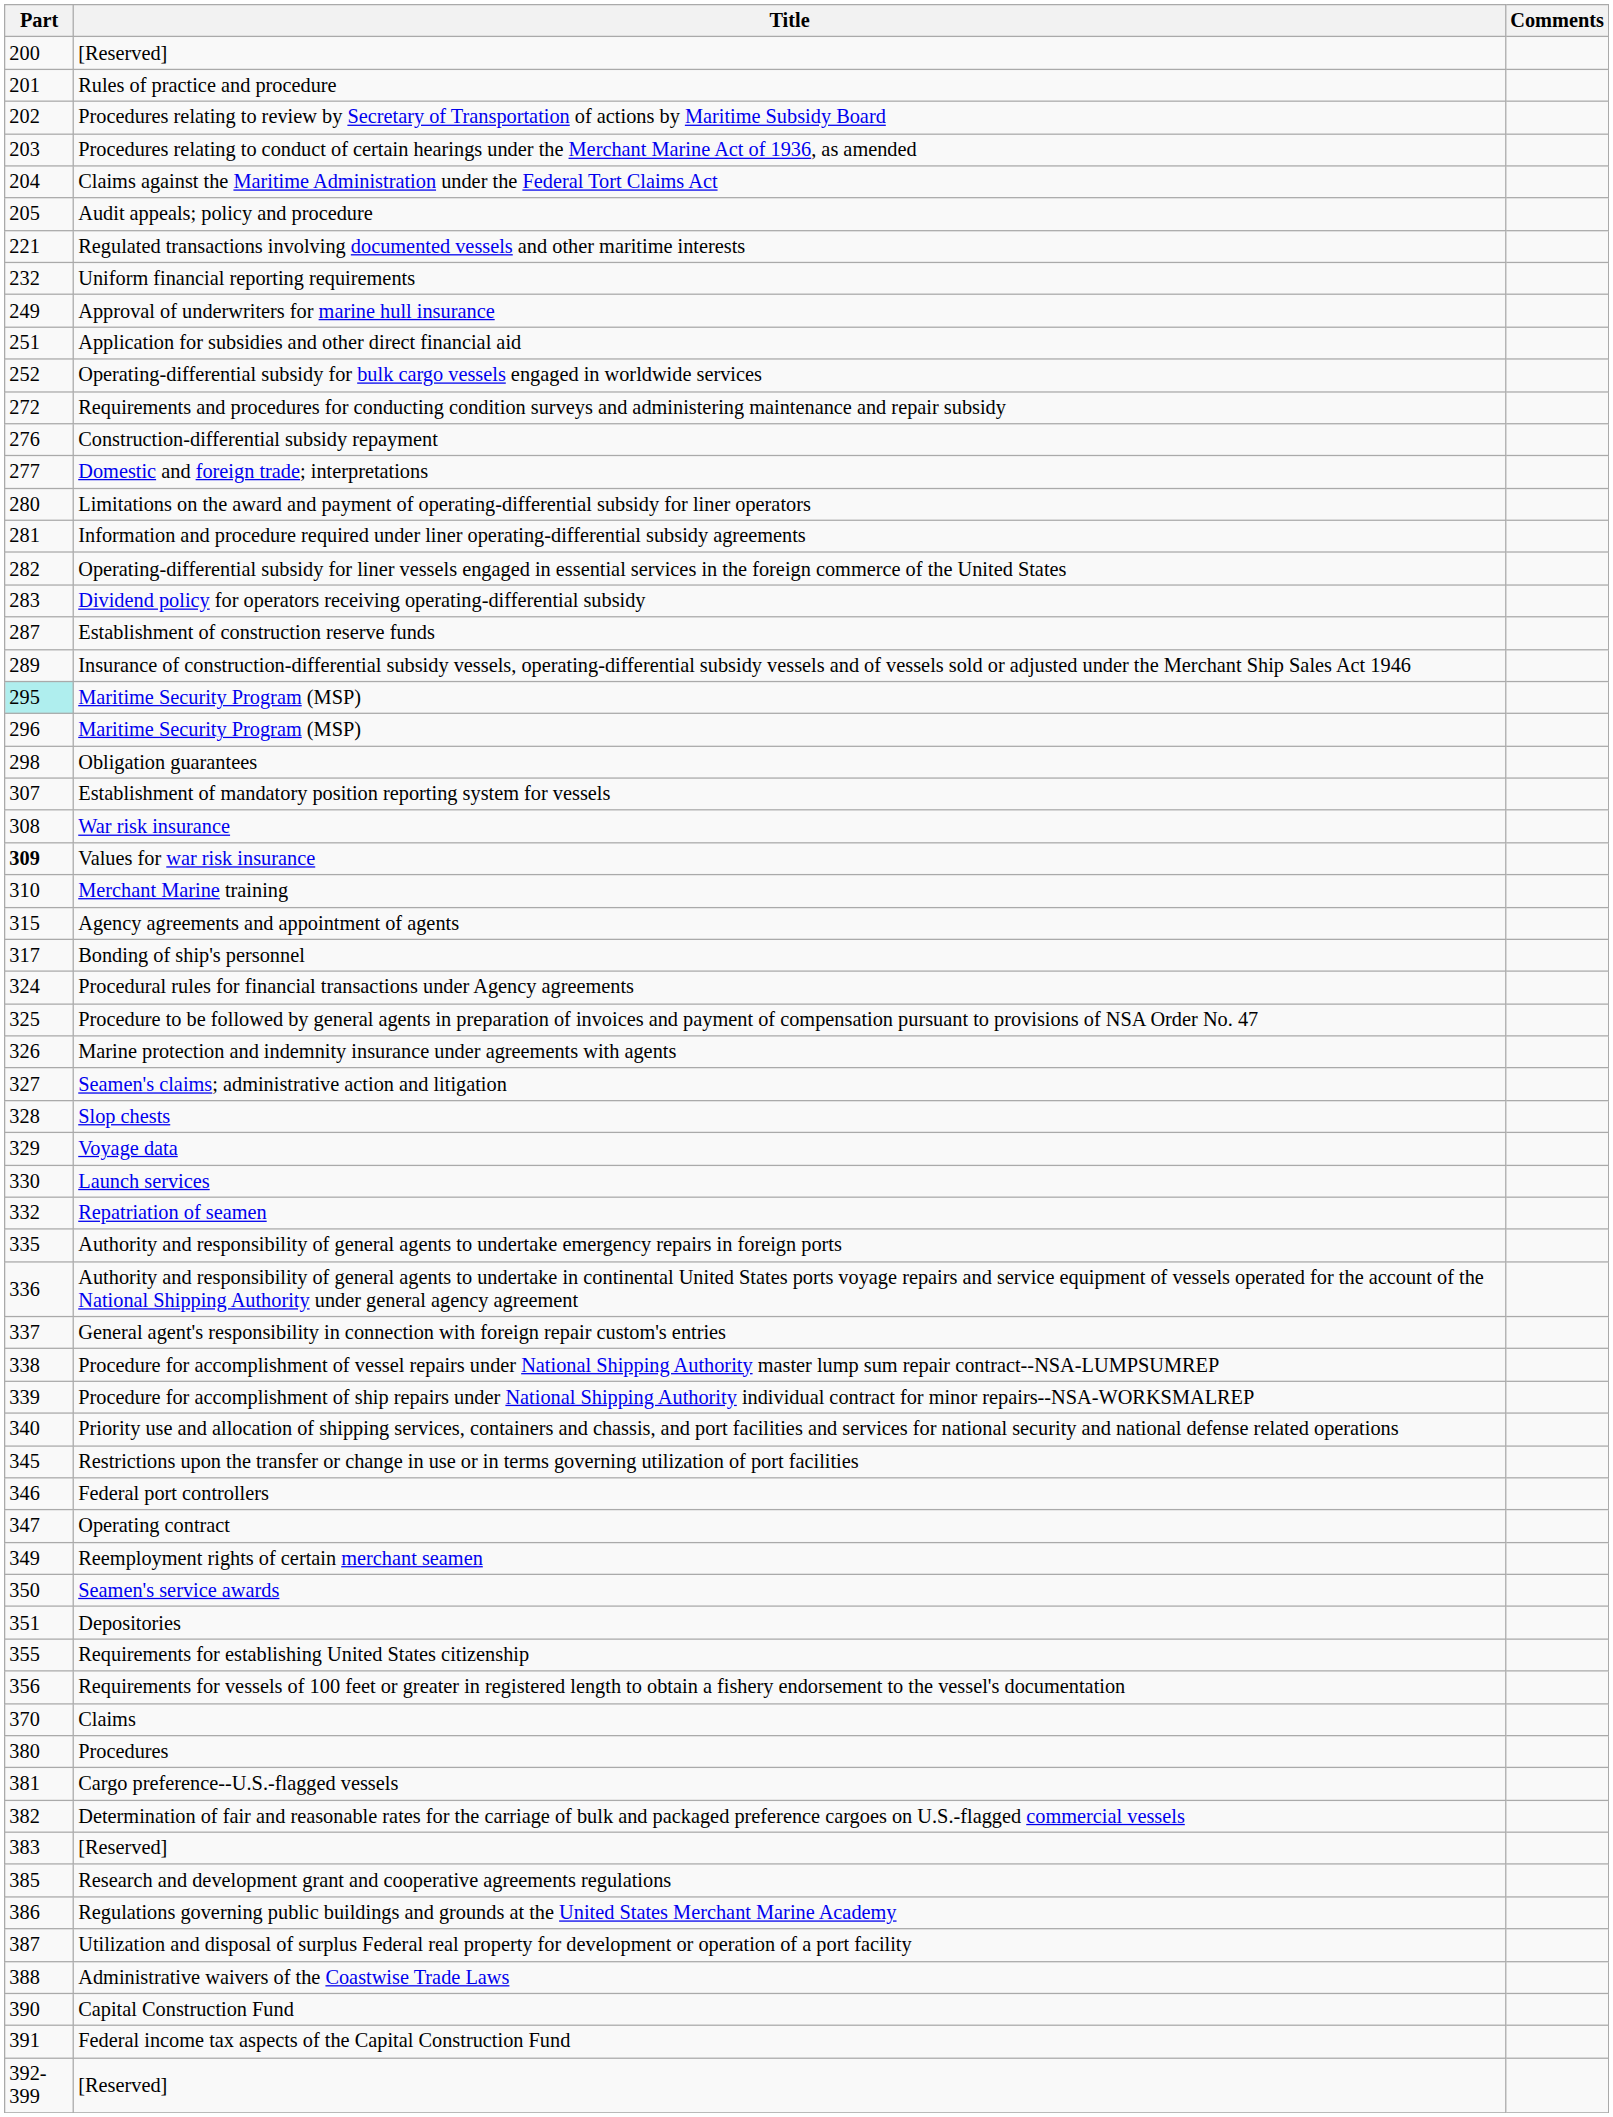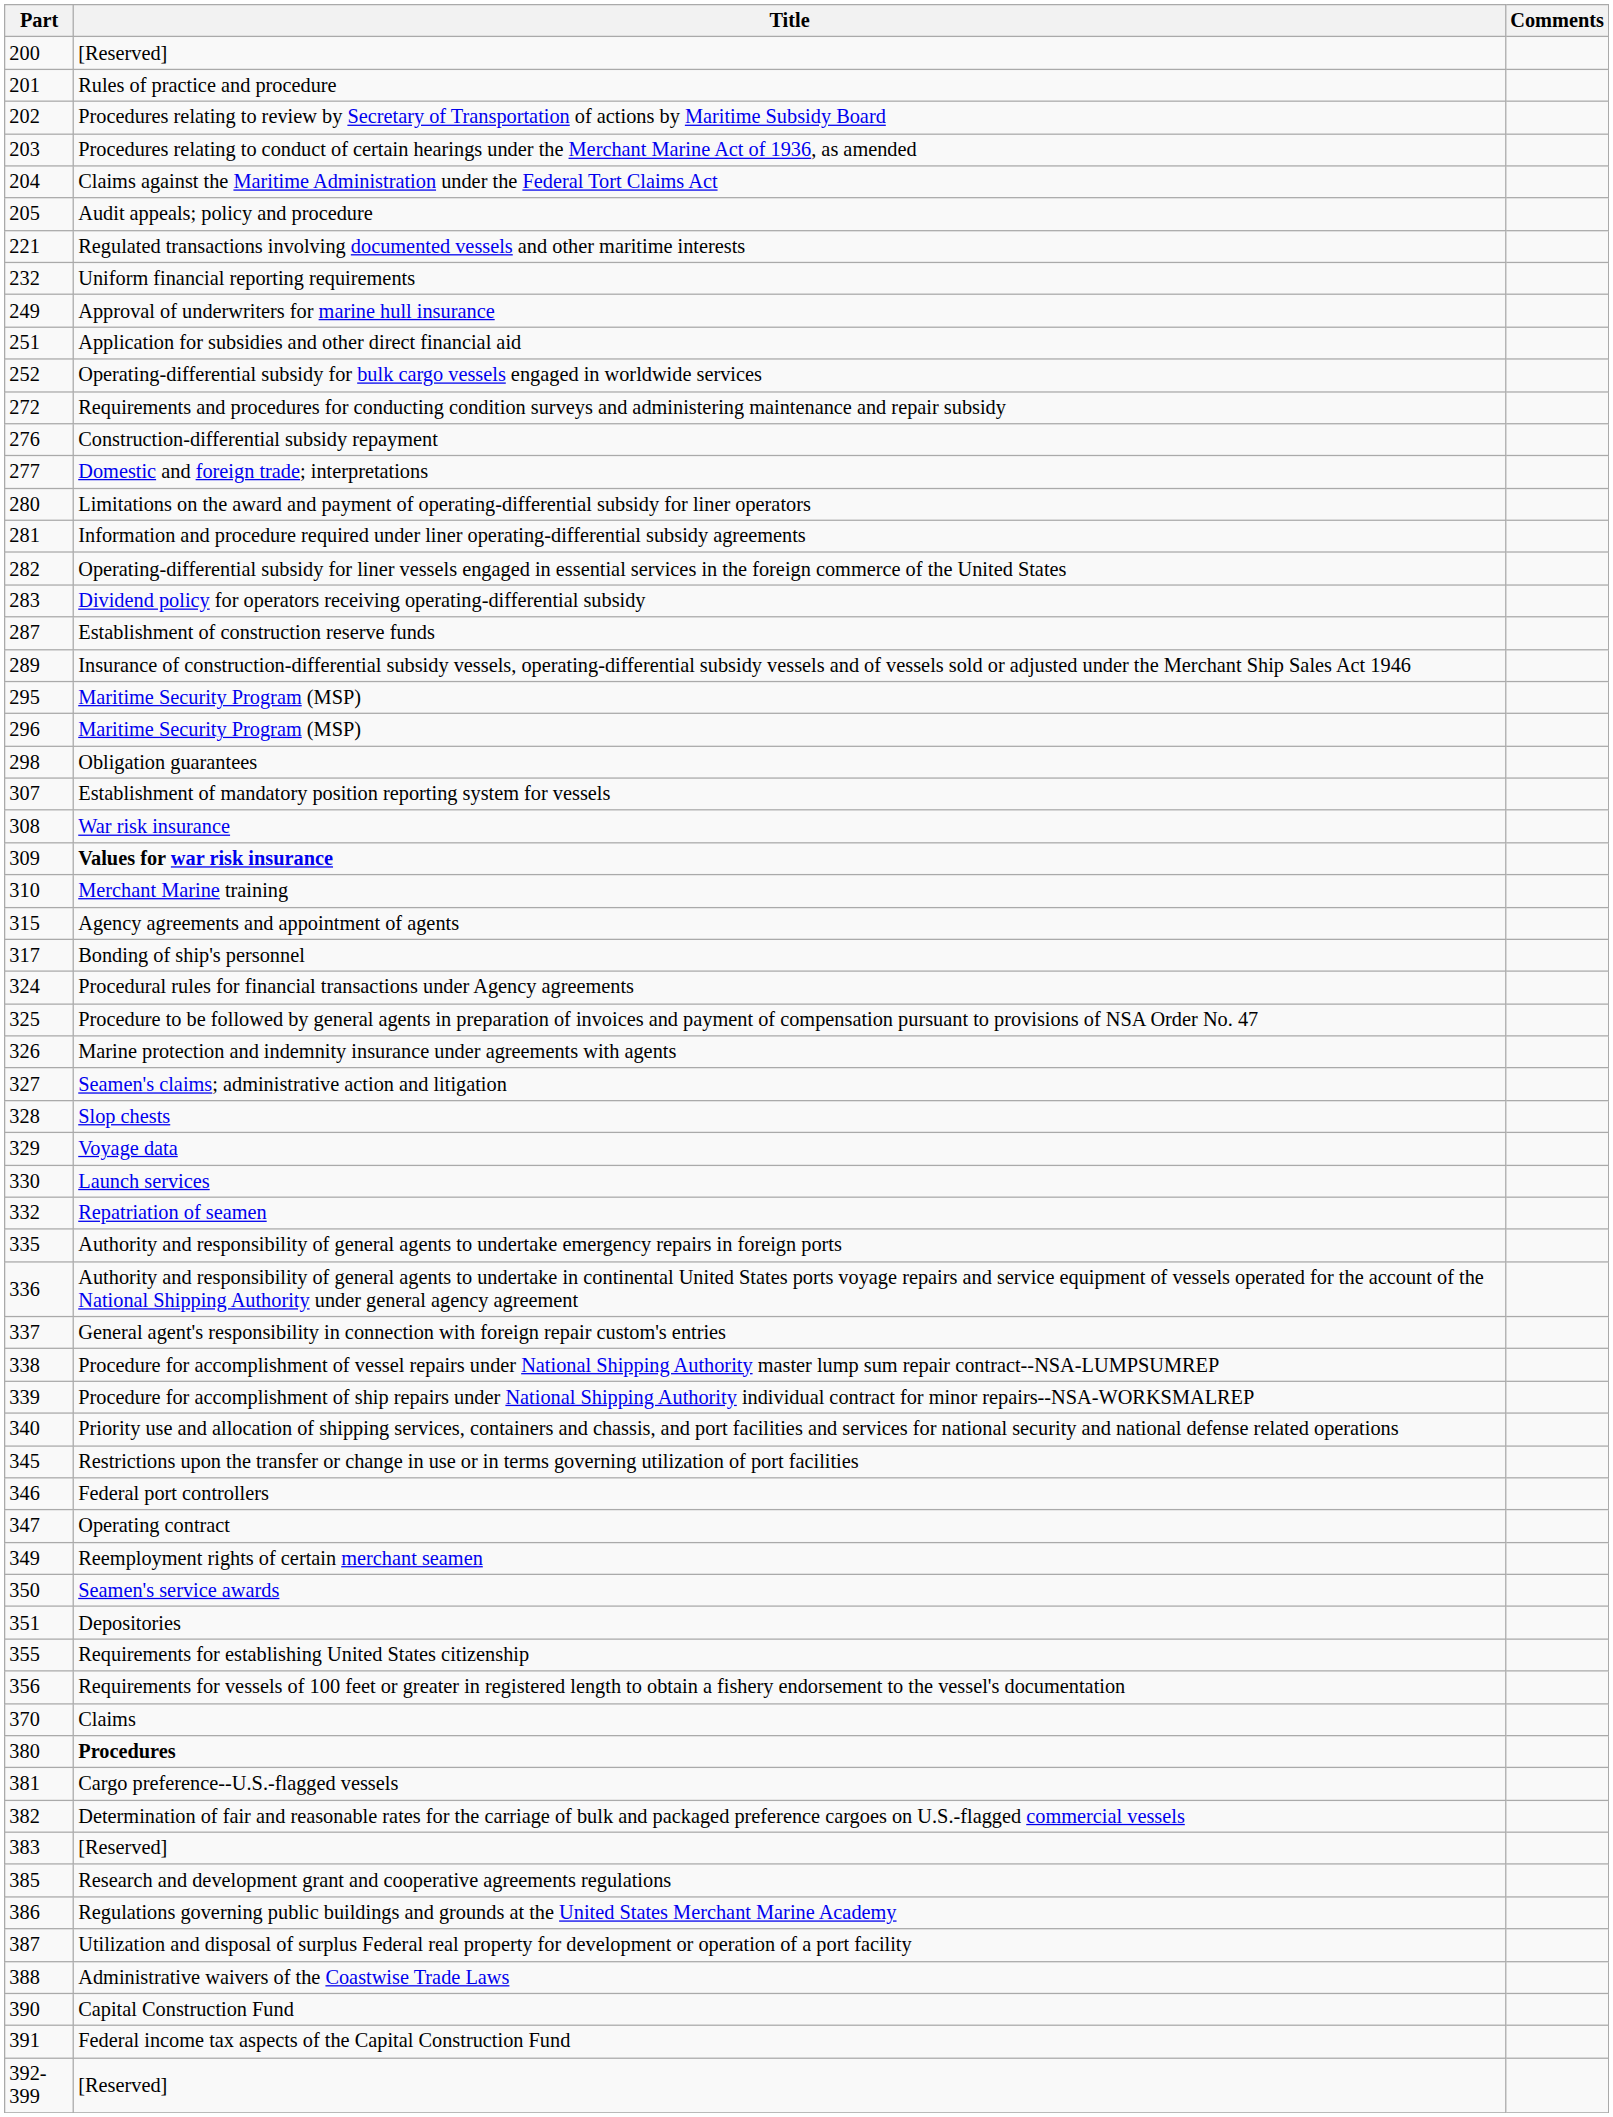295 / Maritime Security Program (MSP) | Part: paleturquoise background -> no background
Values for war risk insurance | Part: bold -> normal
Values for war risk insurance | Title: normal -> bold
Procedures | Title: normal -> bold
